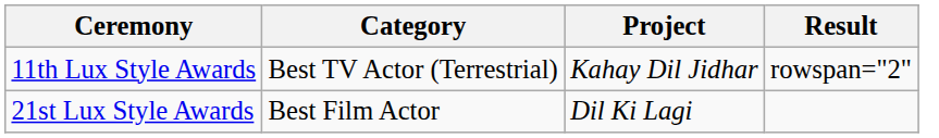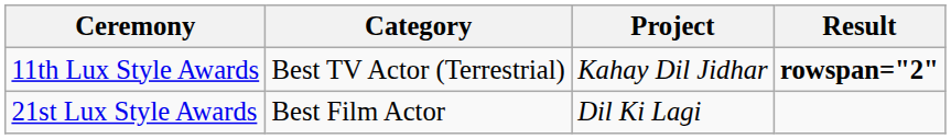11th Lux Style Awards | Result: normal -> bold
